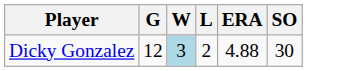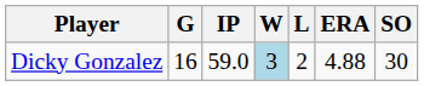+ column: IP | 59.0
Dicky Gonzalez | G: 12 -> 16
